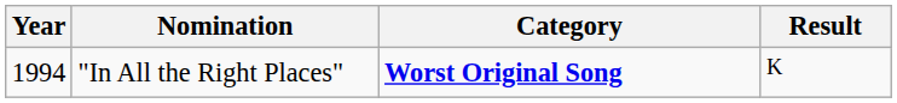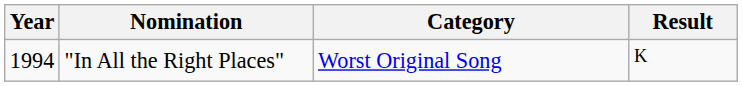row 2 | Category: bold -> normal
